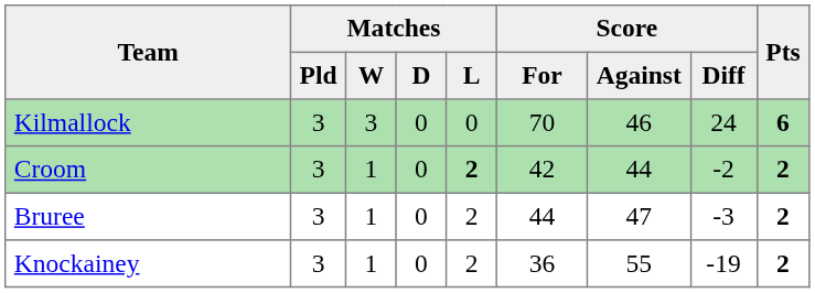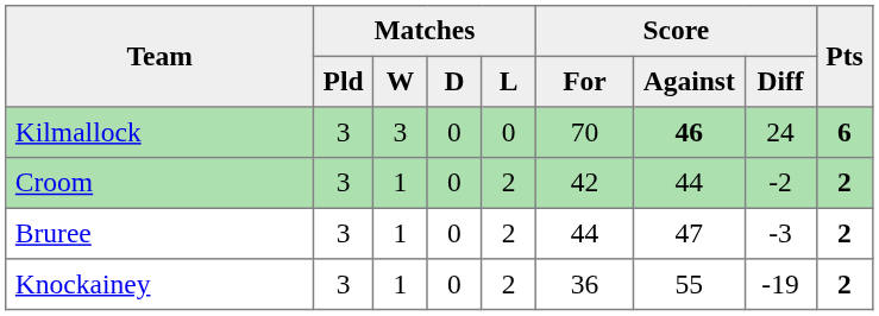Kilmallock | Score / Against: normal -> bold
Croom | Matches / L: bold -> normal
